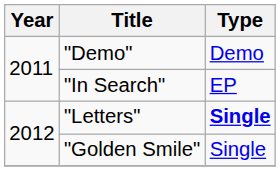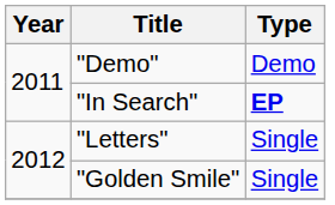"In Search" | Type: normal -> bold
"Letters" | Type: bold -> normal
